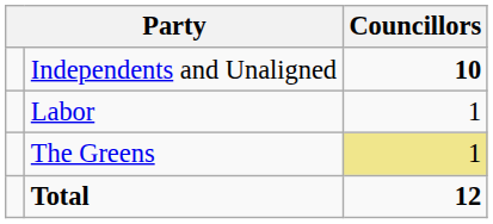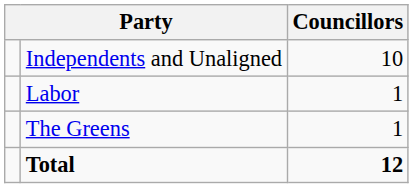Independents and Unaligned | Councillors: bold -> normal
The Greens | Councillors: khaki background -> no background
